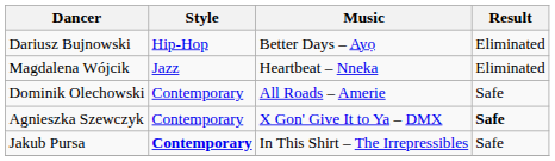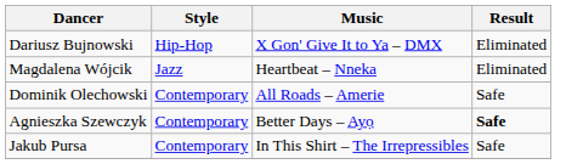Dariusz Bujnowski | Music: Better Days – Ayọ -> X Gon' Give It to Ya – DMX
Agnieszka Szewczyk | Music: X Gon' Give It to Ya – DMX -> Better Days – Ayọ
Jakub Pursa | Style: bold -> normal
